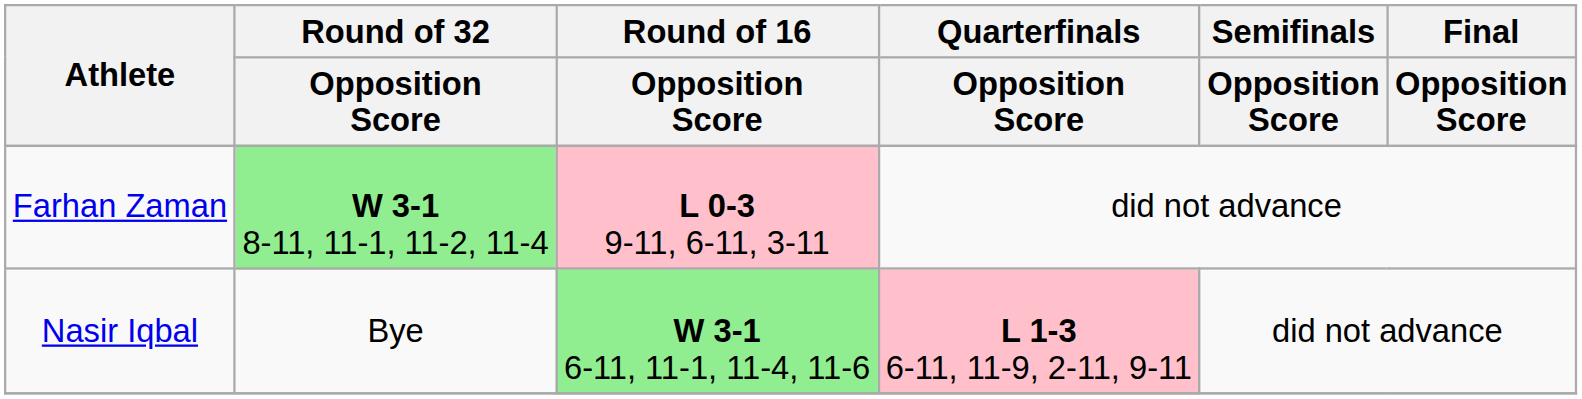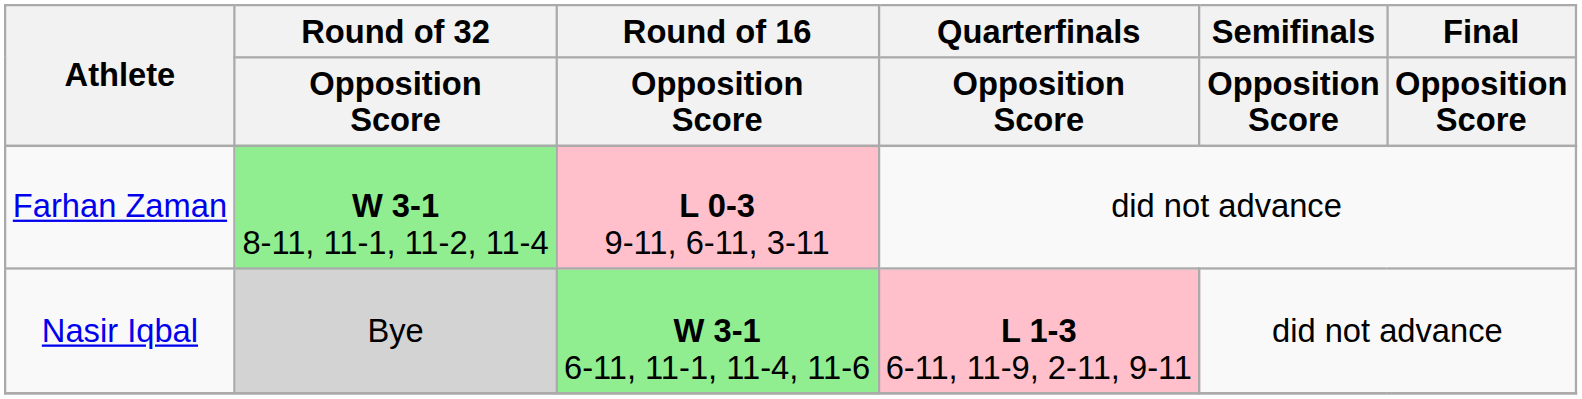Nasir Iqbal | Round of 32 / Opposition Score: no background -> lightgrey background
